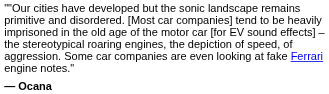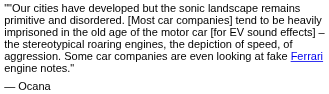row 2 | column 1: bold -> normal
